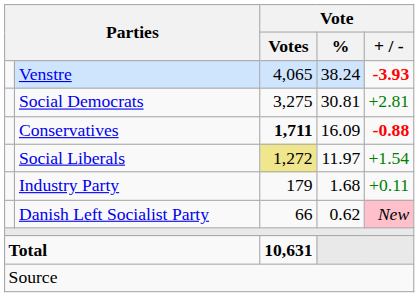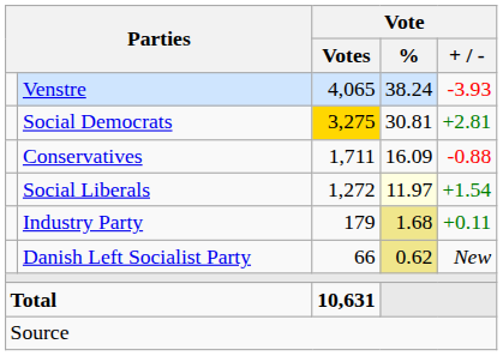Venstre | Vote / + / -: bold -> normal
Social Democrats | Vote / Votes: no background -> gold background
Conservatives | Vote / Votes: bold -> normal
Conservatives | Vote / + / -: bold -> normal
Social Liberals | Vote / Votes: khaki background -> no background
Social Liberals | Vote / %: no background -> lightyellow background
Industry Party | Vote / %: no background -> khaki background
Danish Left Socialist Party | Vote / %: no background -> khaki background
Danish Left Socialist Party | Vote / + / -: pink background -> no background
